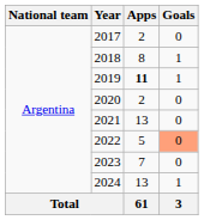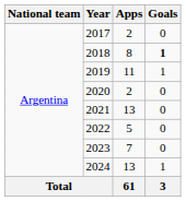2018 | Goals: normal -> bold
2019 | Apps: bold -> normal
2022 | Goals: lightsalmon background -> no background
